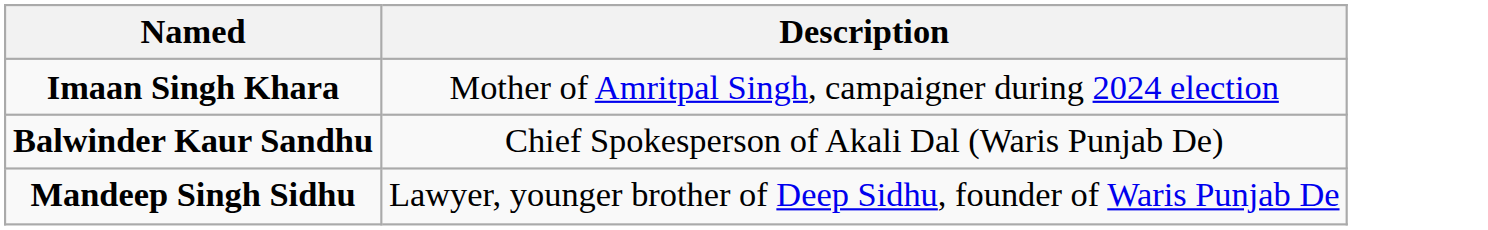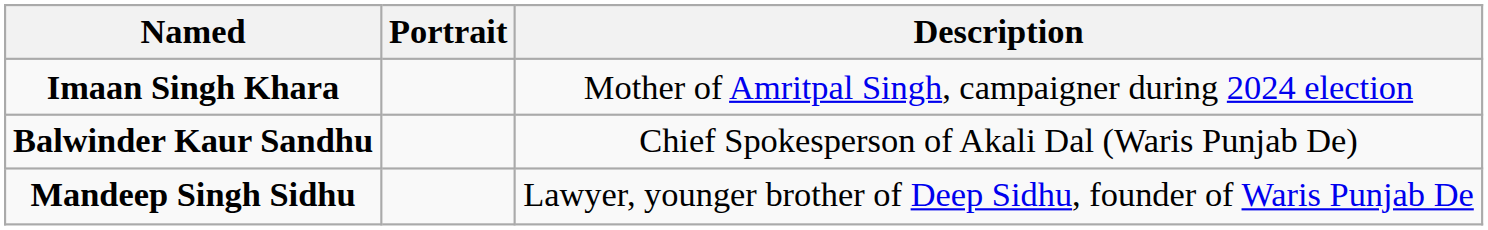+ column: Portrait
